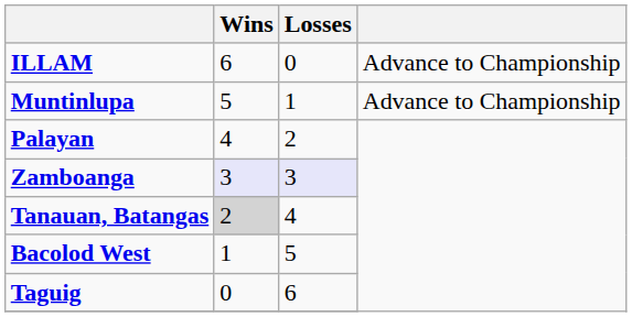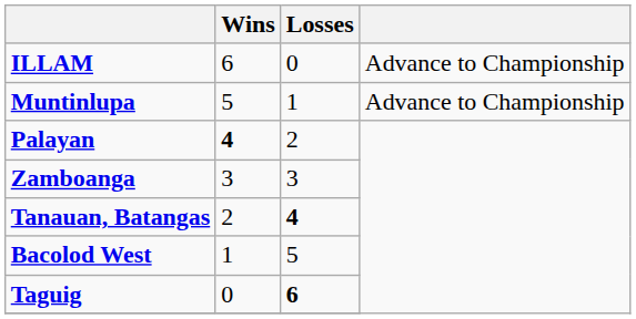Palayan | Wins: normal -> bold
Zamboanga | Wins: lavender background -> no background
Zamboanga | Losses: lavender background -> no background
Tanauan, Batangas | Wins: lightgrey background -> no background
Tanauan, Batangas | Losses: normal -> bold
Taguig | Losses: normal -> bold
